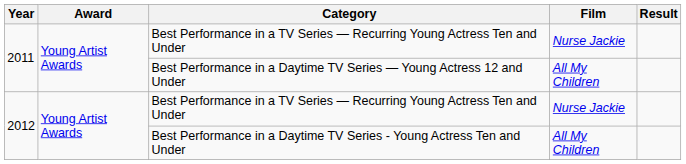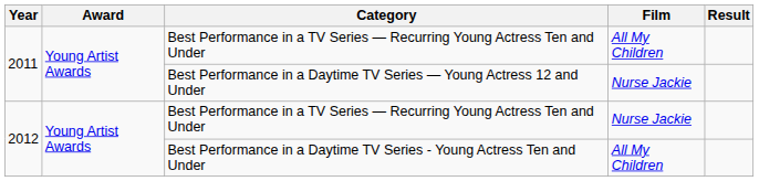row 2 | Film: Nurse Jackie -> All My Children
row 3 | Film: All My Children -> Nurse Jackie
